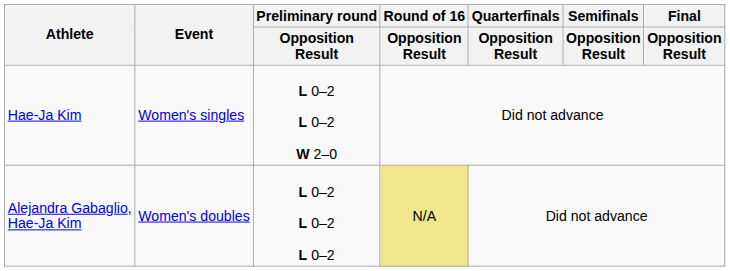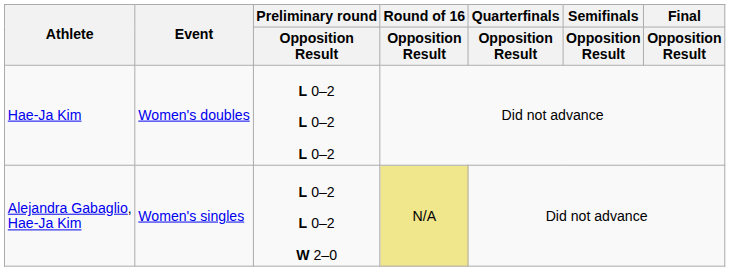Hae-Ja Kim | Event: Women's singles -> Women's doubles
Hae-Ja Kim | Preliminary round / Opposition Result: L 0–2 L 0–2 W 2–0 -> L 0–2 L 0–2 L 0–2
Alejandra Gabaglio, Hae-Ja Kim | Event: Women's doubles -> Women's singles
Alejandra Gabaglio, Hae-Ja Kim | Preliminary round / Opposition Result: L 0–2 L 0–2 L 0–2 -> L 0–2 L 0–2 W 2–0
